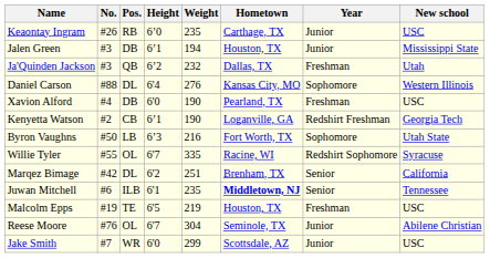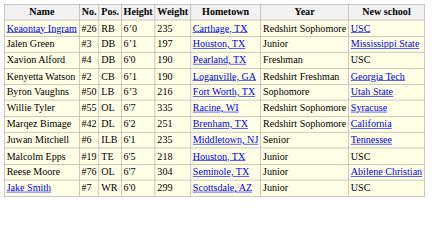Keaontay Ingram | Year: Junior -> Redshirt Sophomore
Jalen Green | Weight: 194 -> 197
- row: Ja'Quinden Jackson | #3 | QB | 6’2 | 232 | Dallas, TX | Freshman | Utah
- row: Daniel Carson | #88 | DL | 6'4 | 276 | Kansas City, MO | Sophomore | Western Illinois
Marqez Bimage | Year: Senior -> Redshirt Sophomore
Juwan Mitchell | Hometown: bold -> normal
Malcolm Epps | Weight: 219 -> 218
Malcolm Epps | Year: Freshman -> Junior
